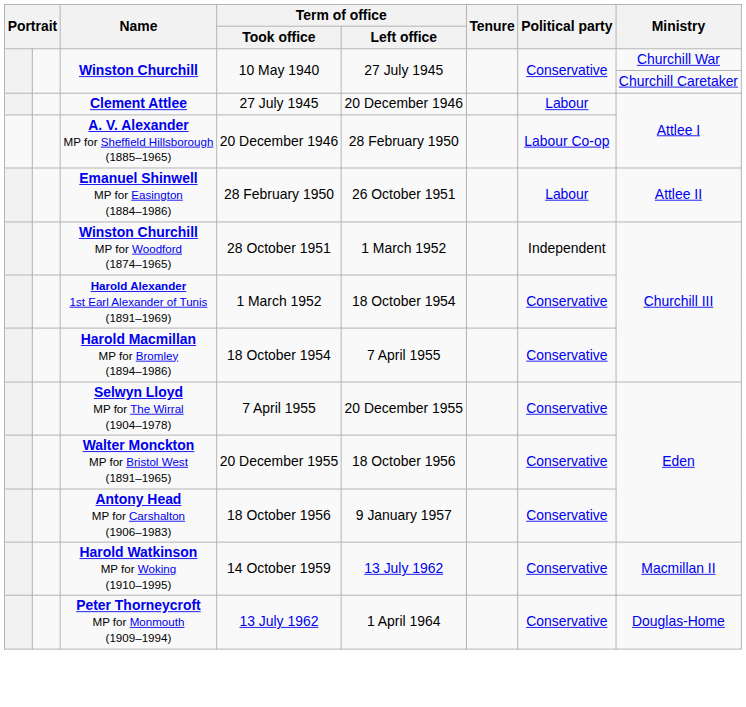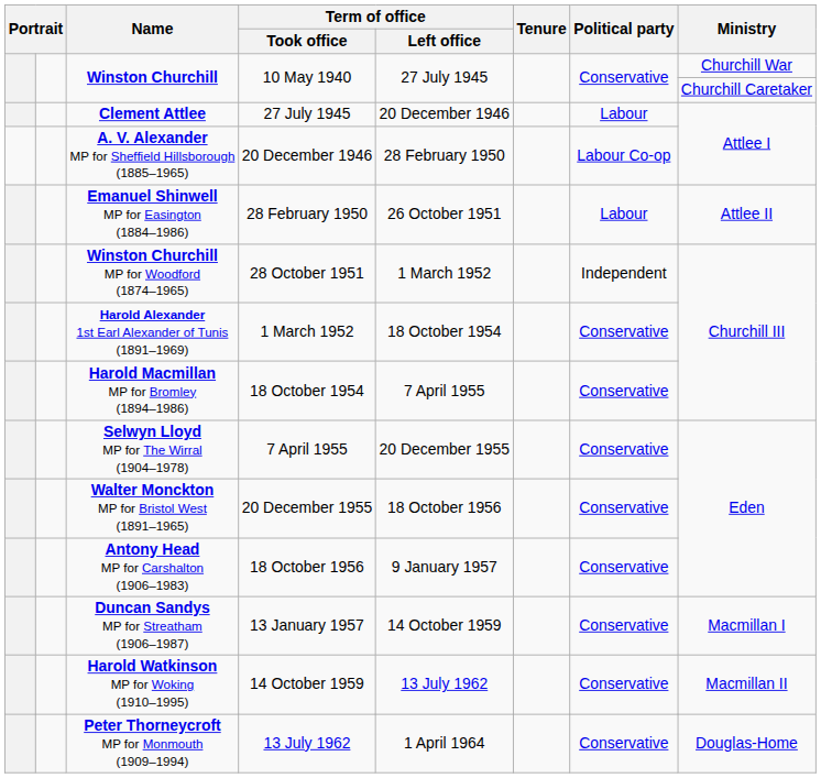+ row: Duncan Sandys MP for Streatham (1906–1987) | 13 January 1957 | 14 October 1959 | Conservative | Macmillan I
